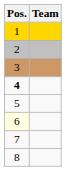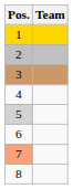4 | Pos.: bold -> normal
5 | Pos.: no background -> lightgrey background
6 | Pos.: lightyellow background -> no background
7 | Pos.: no background -> lightsalmon background
